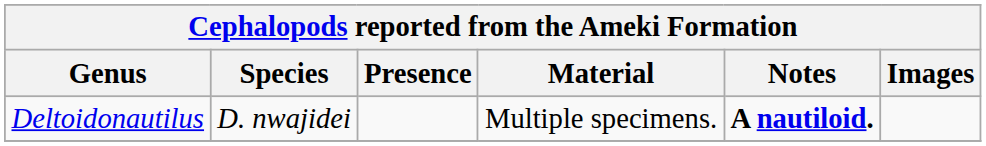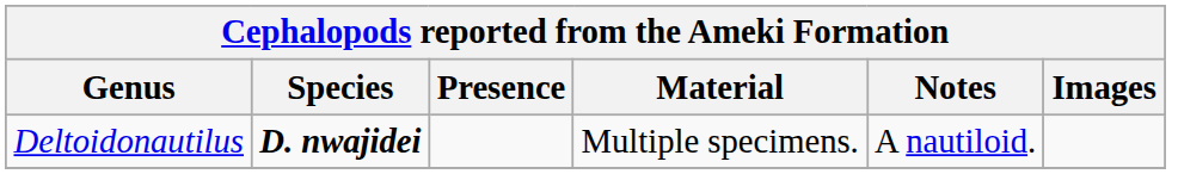Deltoidonautilus | Species: normal -> bold
Deltoidonautilus | Notes: bold -> normal
